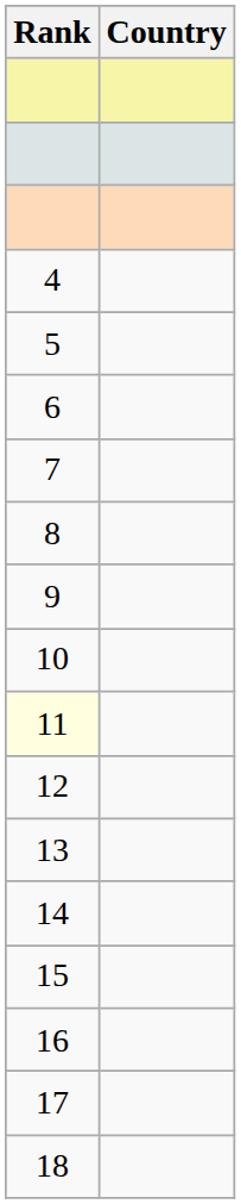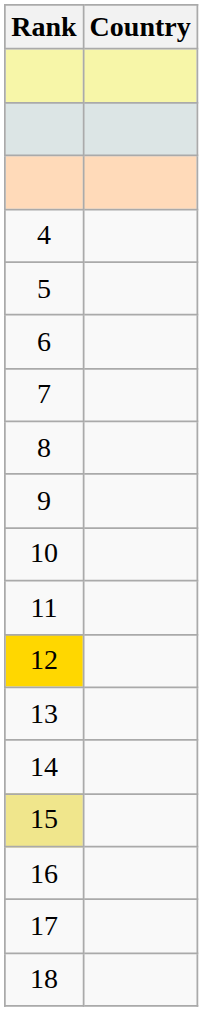row 12 | Rank: lightyellow background -> no background
row 13 | Rank: no background -> gold background
row 16 | Rank: no background -> khaki background
